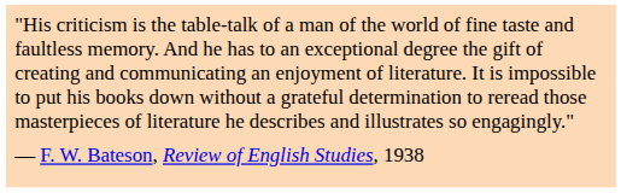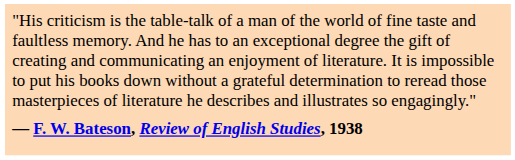row 2 | column 1: normal -> bold
